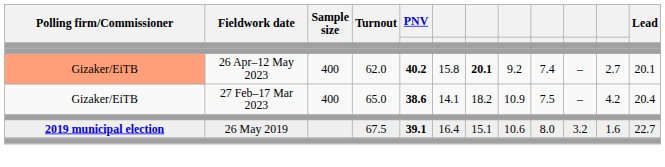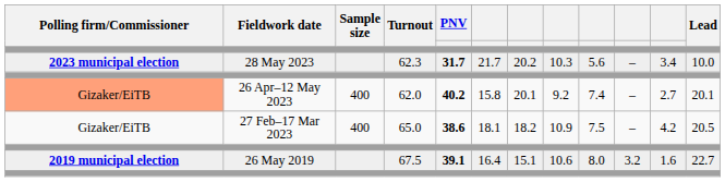+ row: 2023 municipal election | 28 May 2023 | 62.3 | 31.7 | 21.7 | 20.2 | 10.3 | 5.6 | – | 3.4 | 10.0
26 Apr–12 May 2023 | column 7: bold -> normal
27 Feb–17 Mar 2023 | column 6: 14.1 -> 18.1
27 Feb–17 Mar 2023 | Lead: 20.4 -> 20.5
